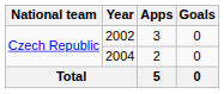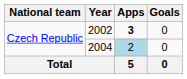2002 | Apps: normal -> bold
2004 | Apps: no background -> lightblue background
